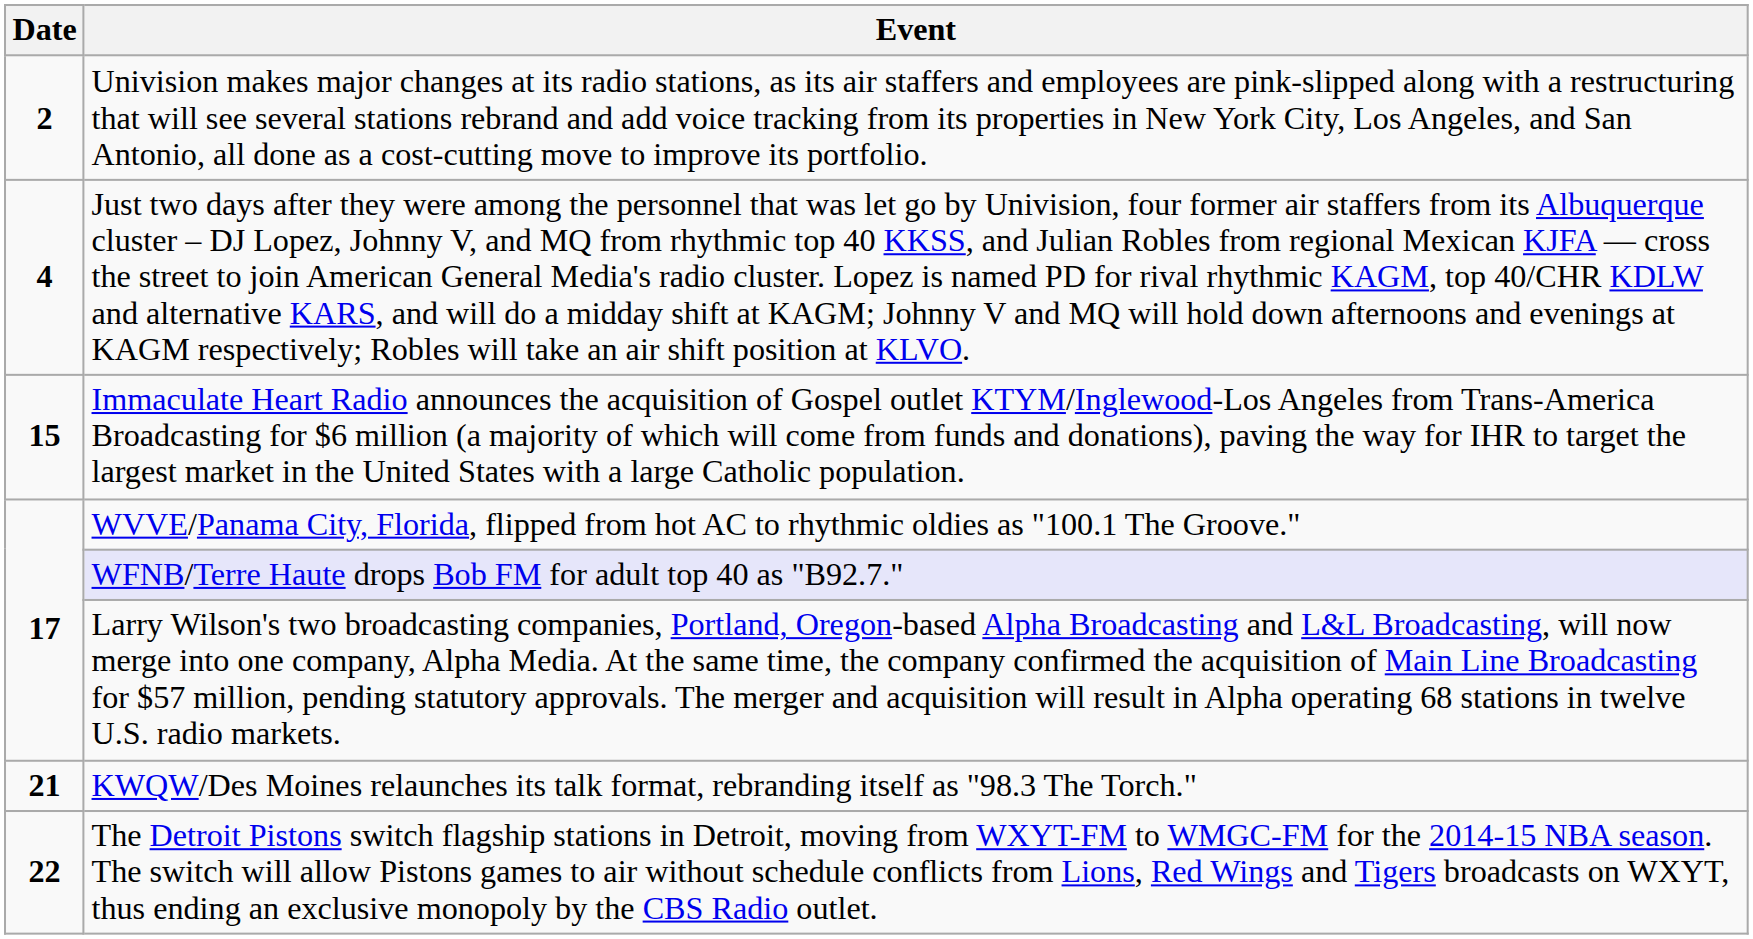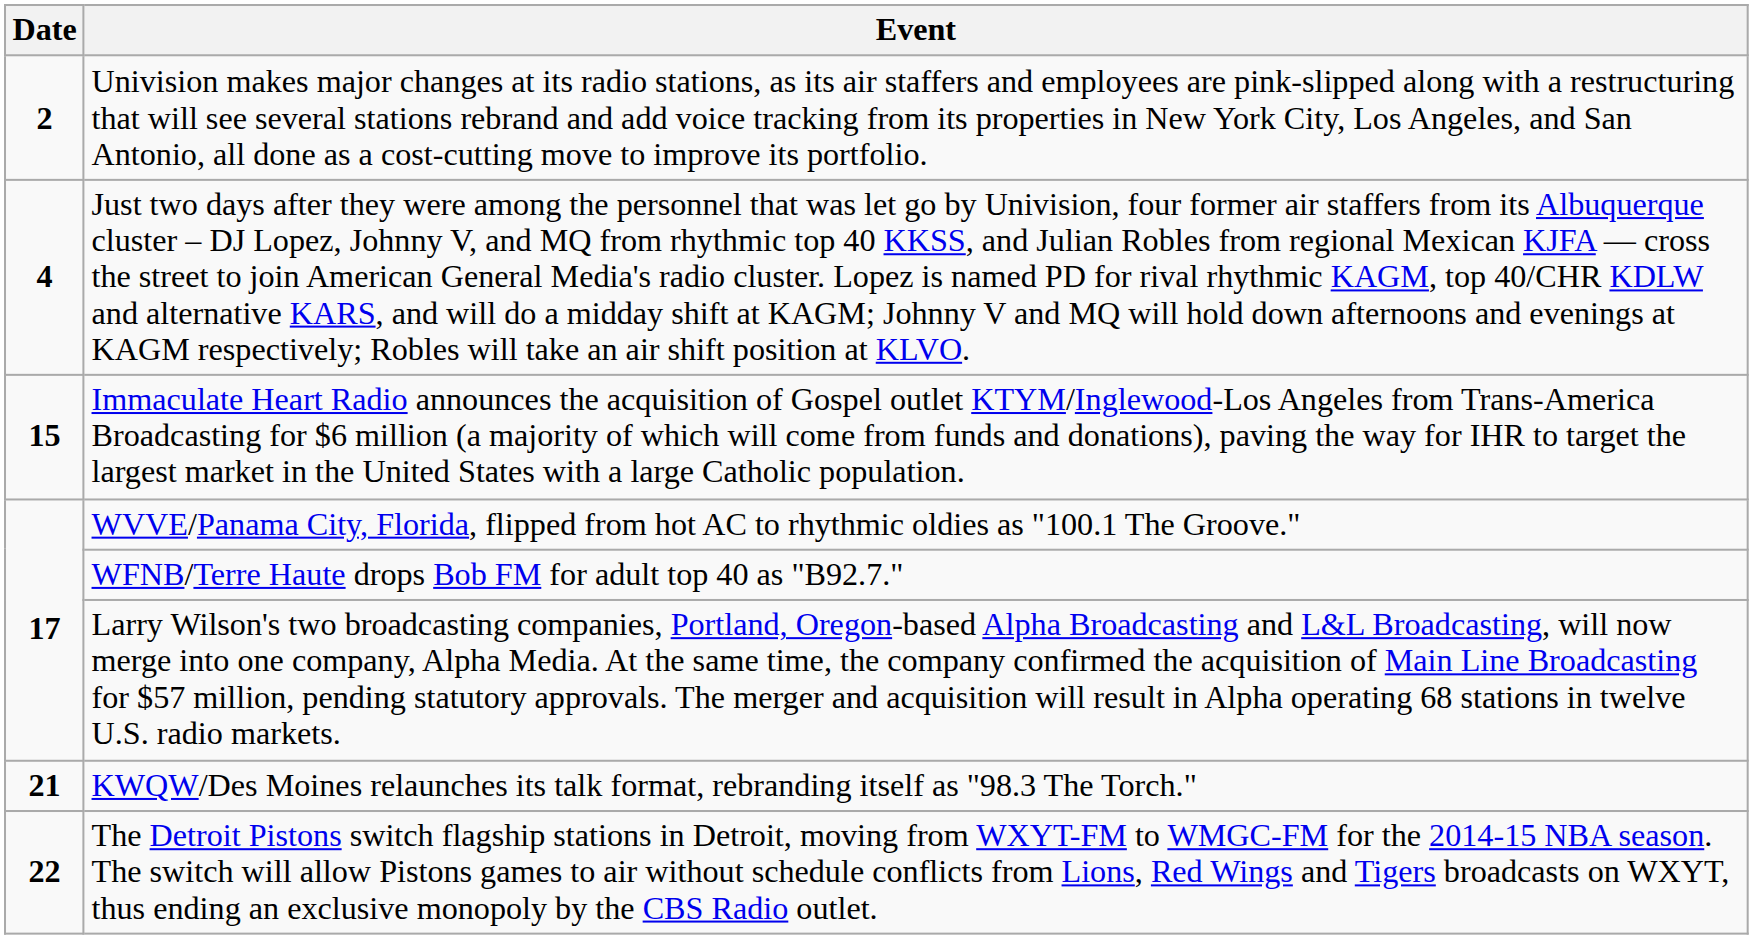WFNB/Terre Haute drops Bob FM for adult top 40 as "B92.7." | Event: lavender background -> no background
